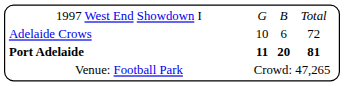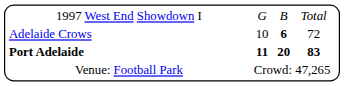Adelaide Crows | column 3: normal -> bold
Port Adelaide | column 4: 81 -> 83
